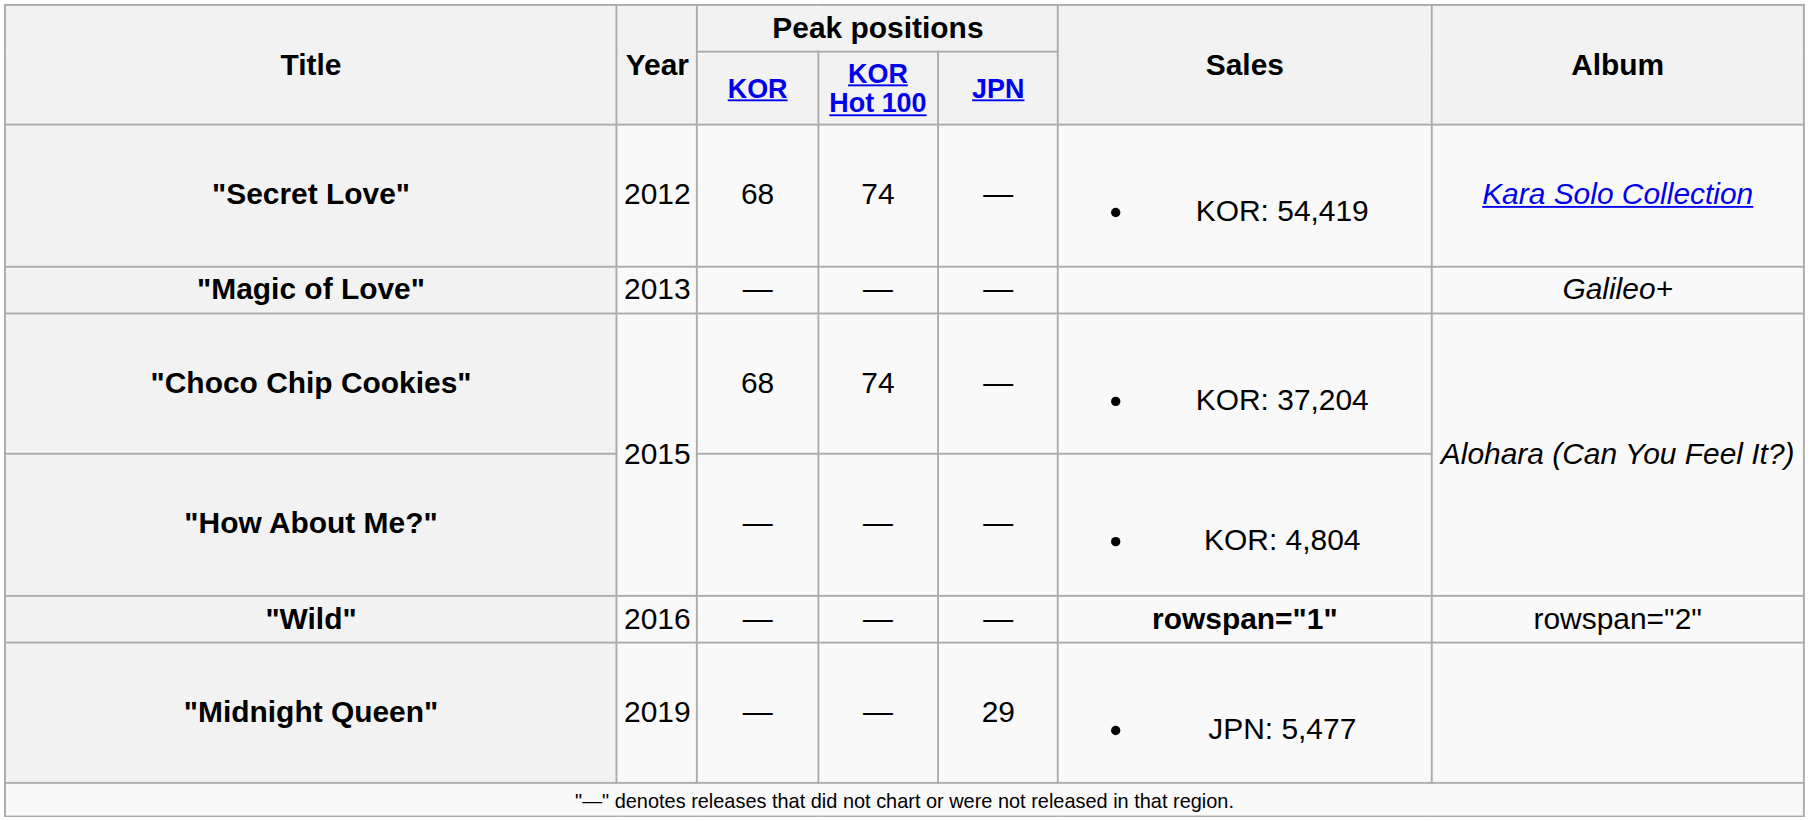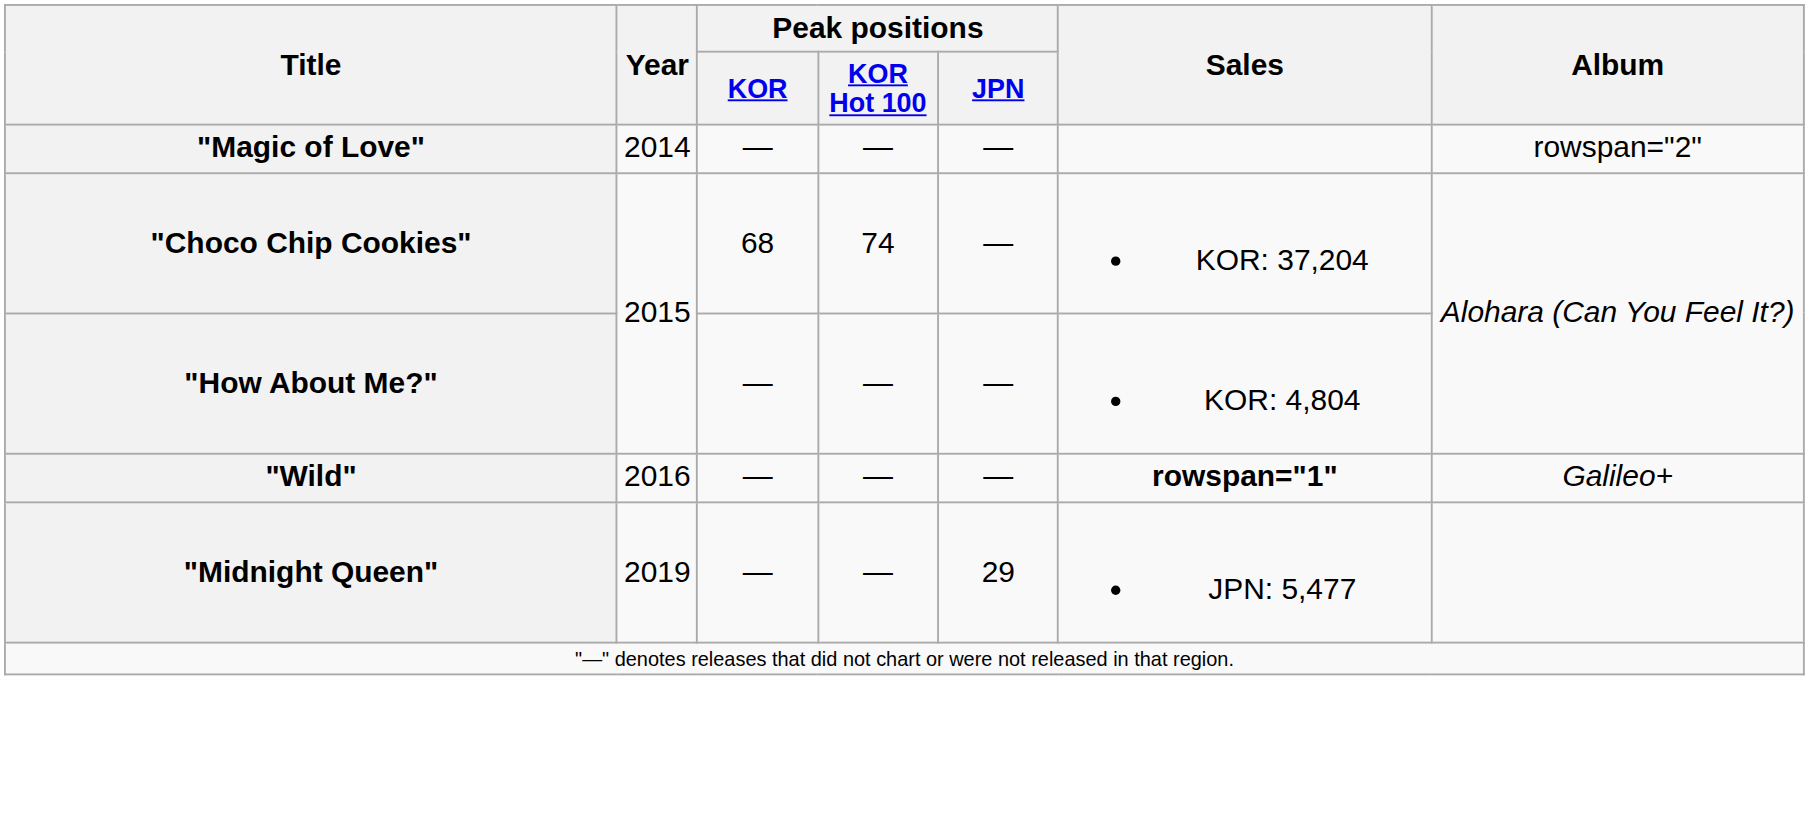- row: "Secret Love" | 2012 | 68 | 74 | — | KOR: 54,419 | Kara Solo Collection
"Magic of Love" | Year: 2013 -> 2014
"Magic of Love" | Album: Galileo+ -> rowspan="2"
"Wild" | Album: rowspan="2" -> Galileo+
